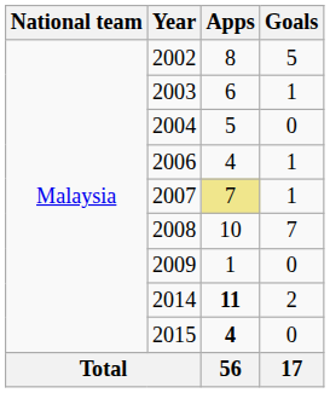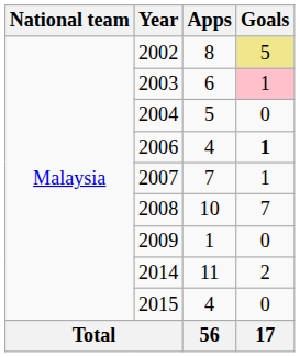2002 | Goals: no background -> khaki background
2003 | Goals: no background -> pink background
2006 | Goals: normal -> bold
2007 | Apps: khaki background -> no background
2014 | Apps: bold -> normal
2015 | Apps: bold -> normal
